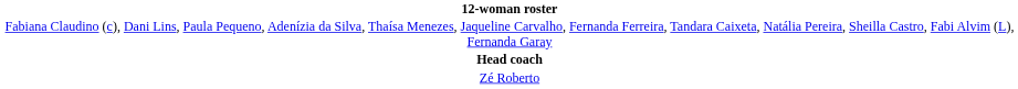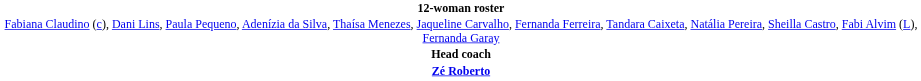row 4 | column 1: normal -> bold
